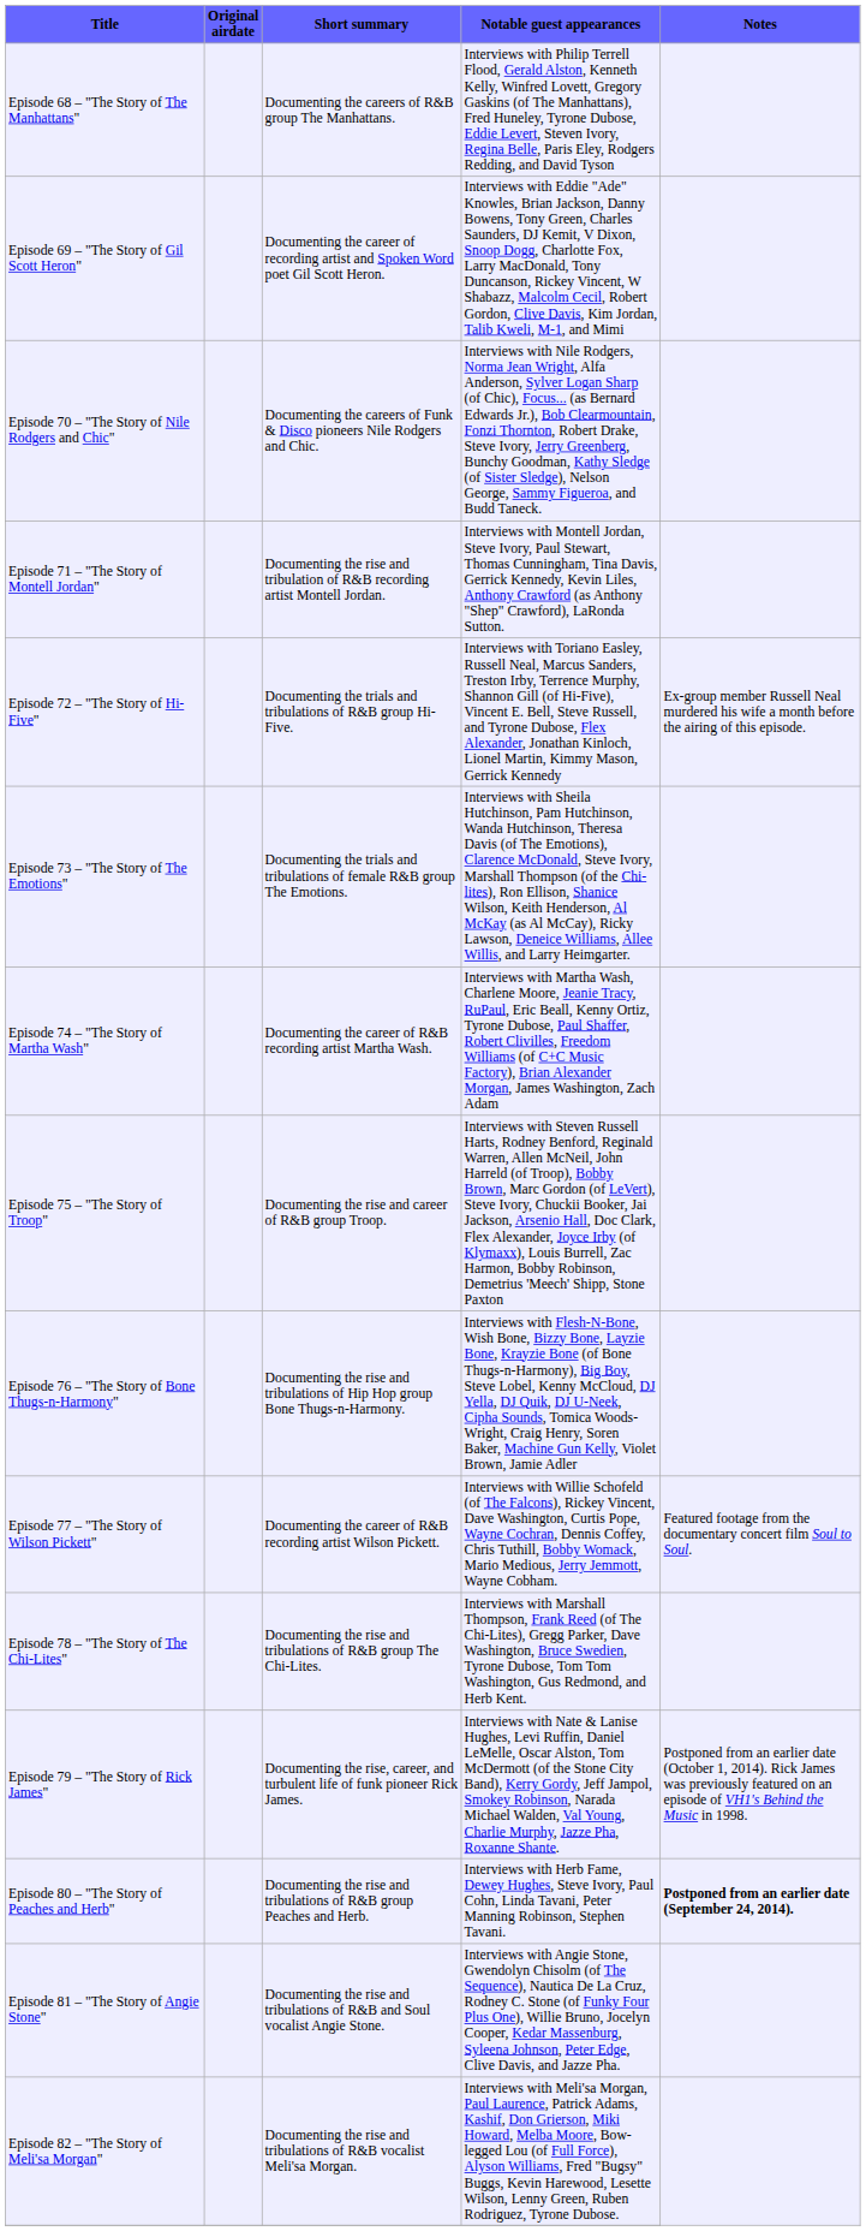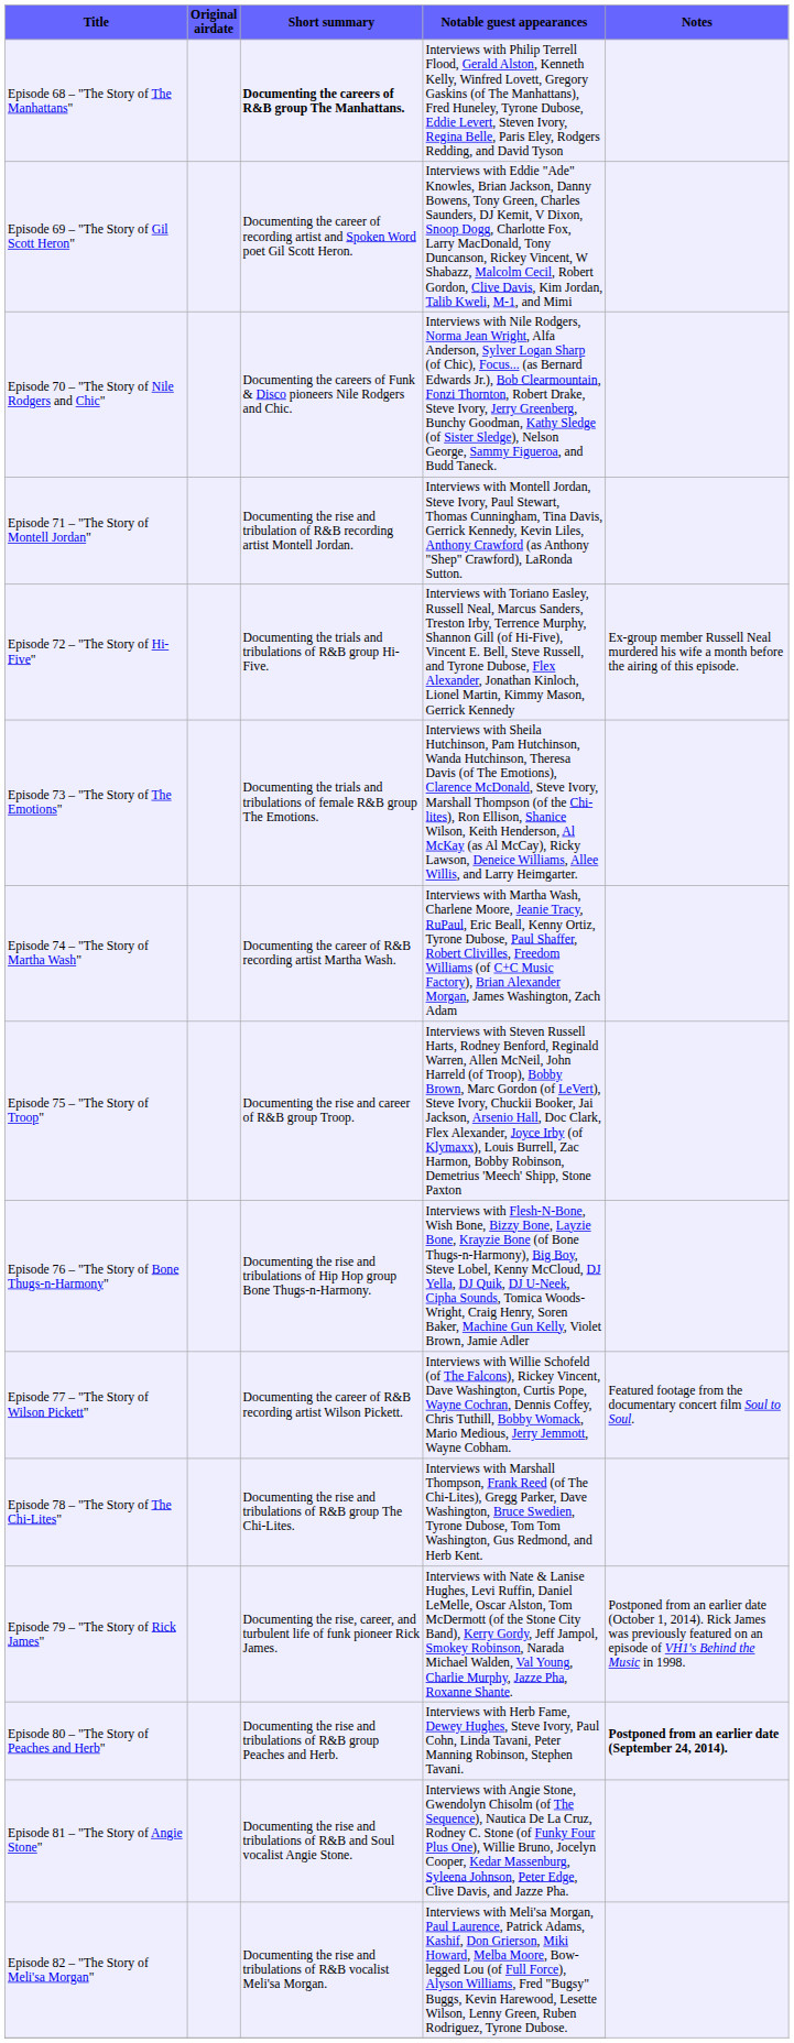Episode 68 – "The Story of The Manhattans" | Short summary: normal -> bold
